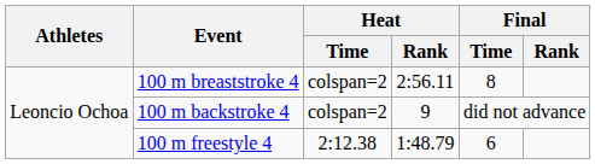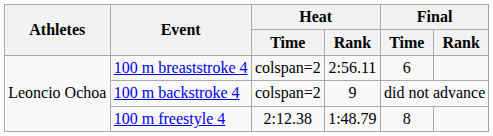100 m breaststroke 4 | Final / Time: 8 -> 6
100 m freestyle 4 | Final / Time: 6 -> 8
